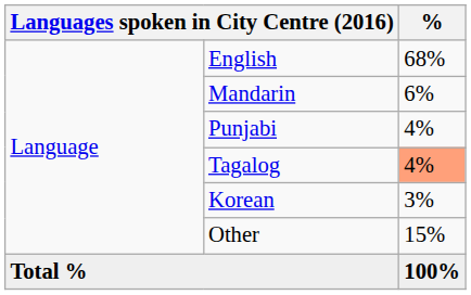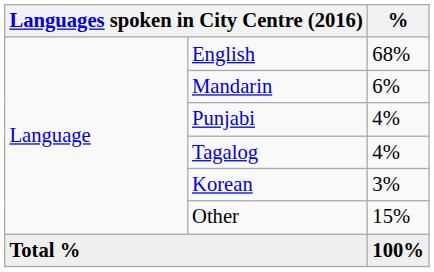Tagalog | %: lightsalmon background -> no background
